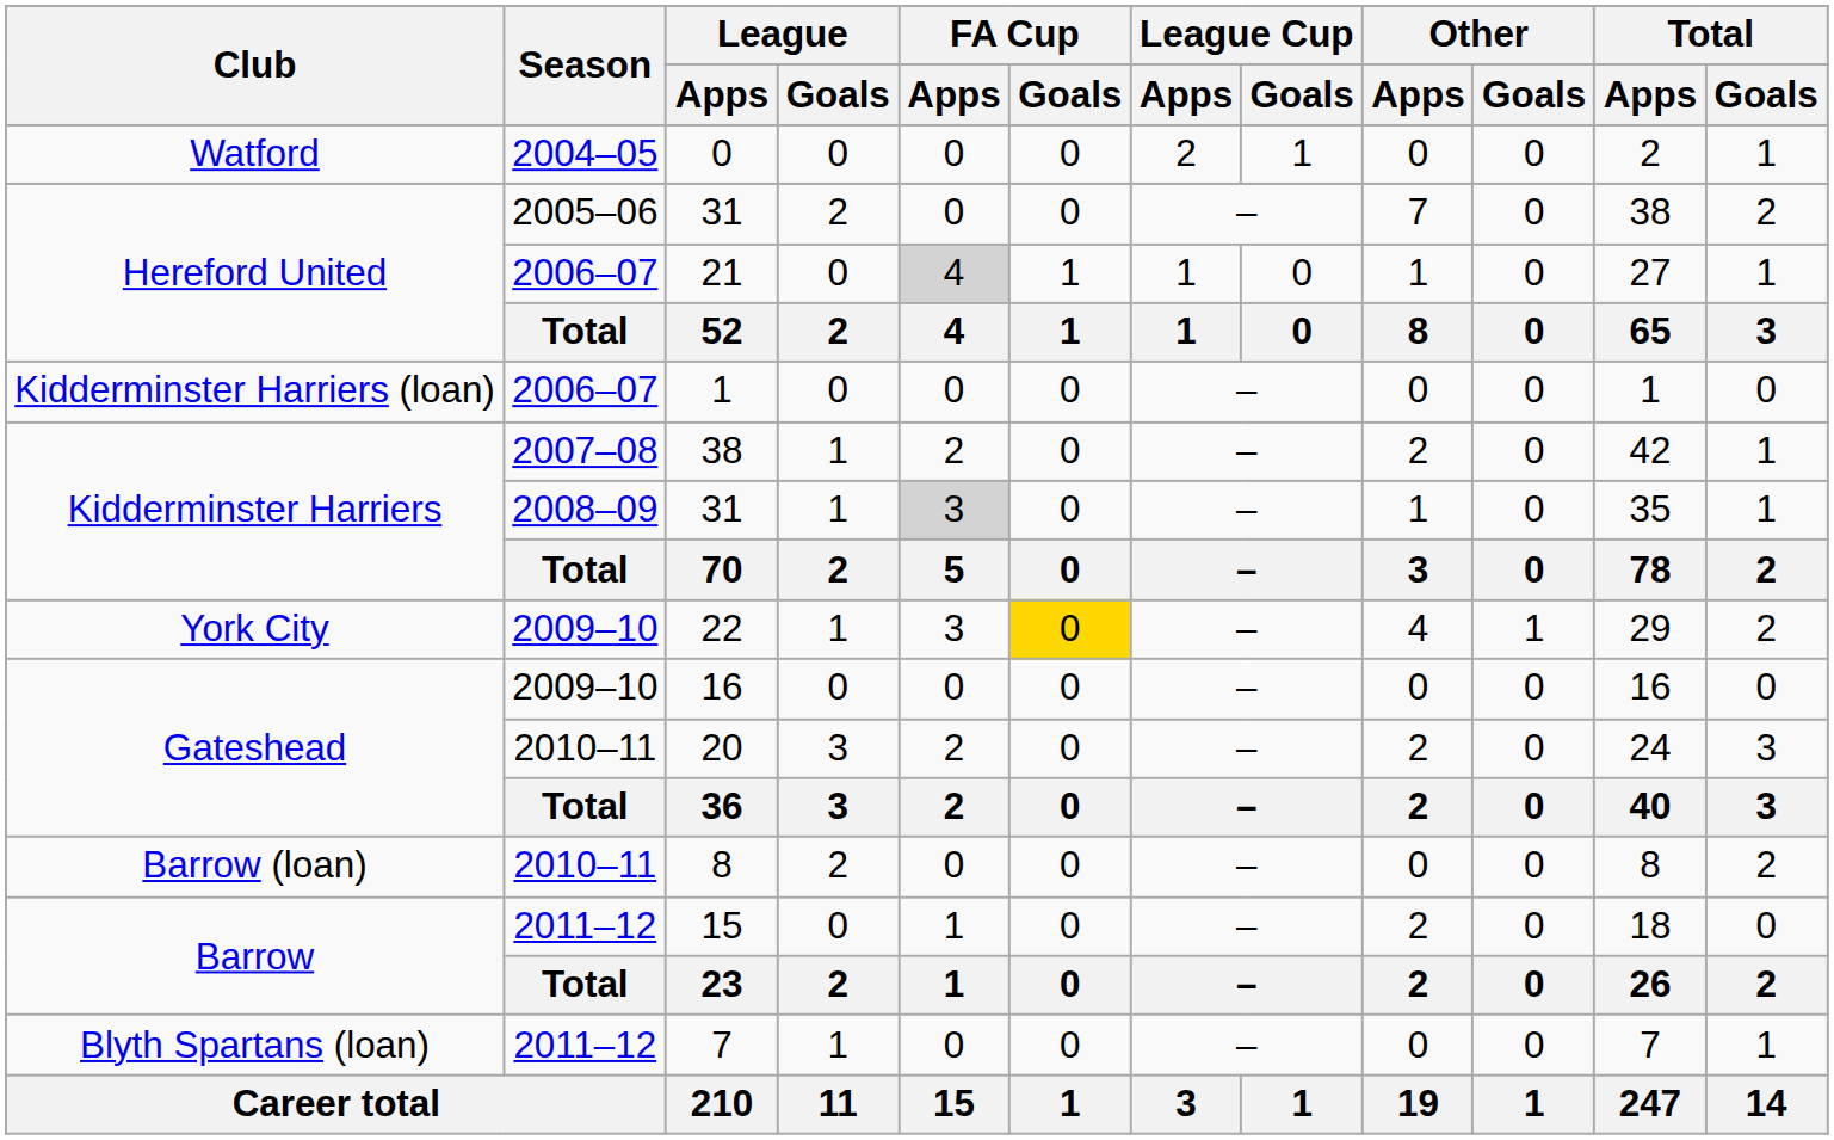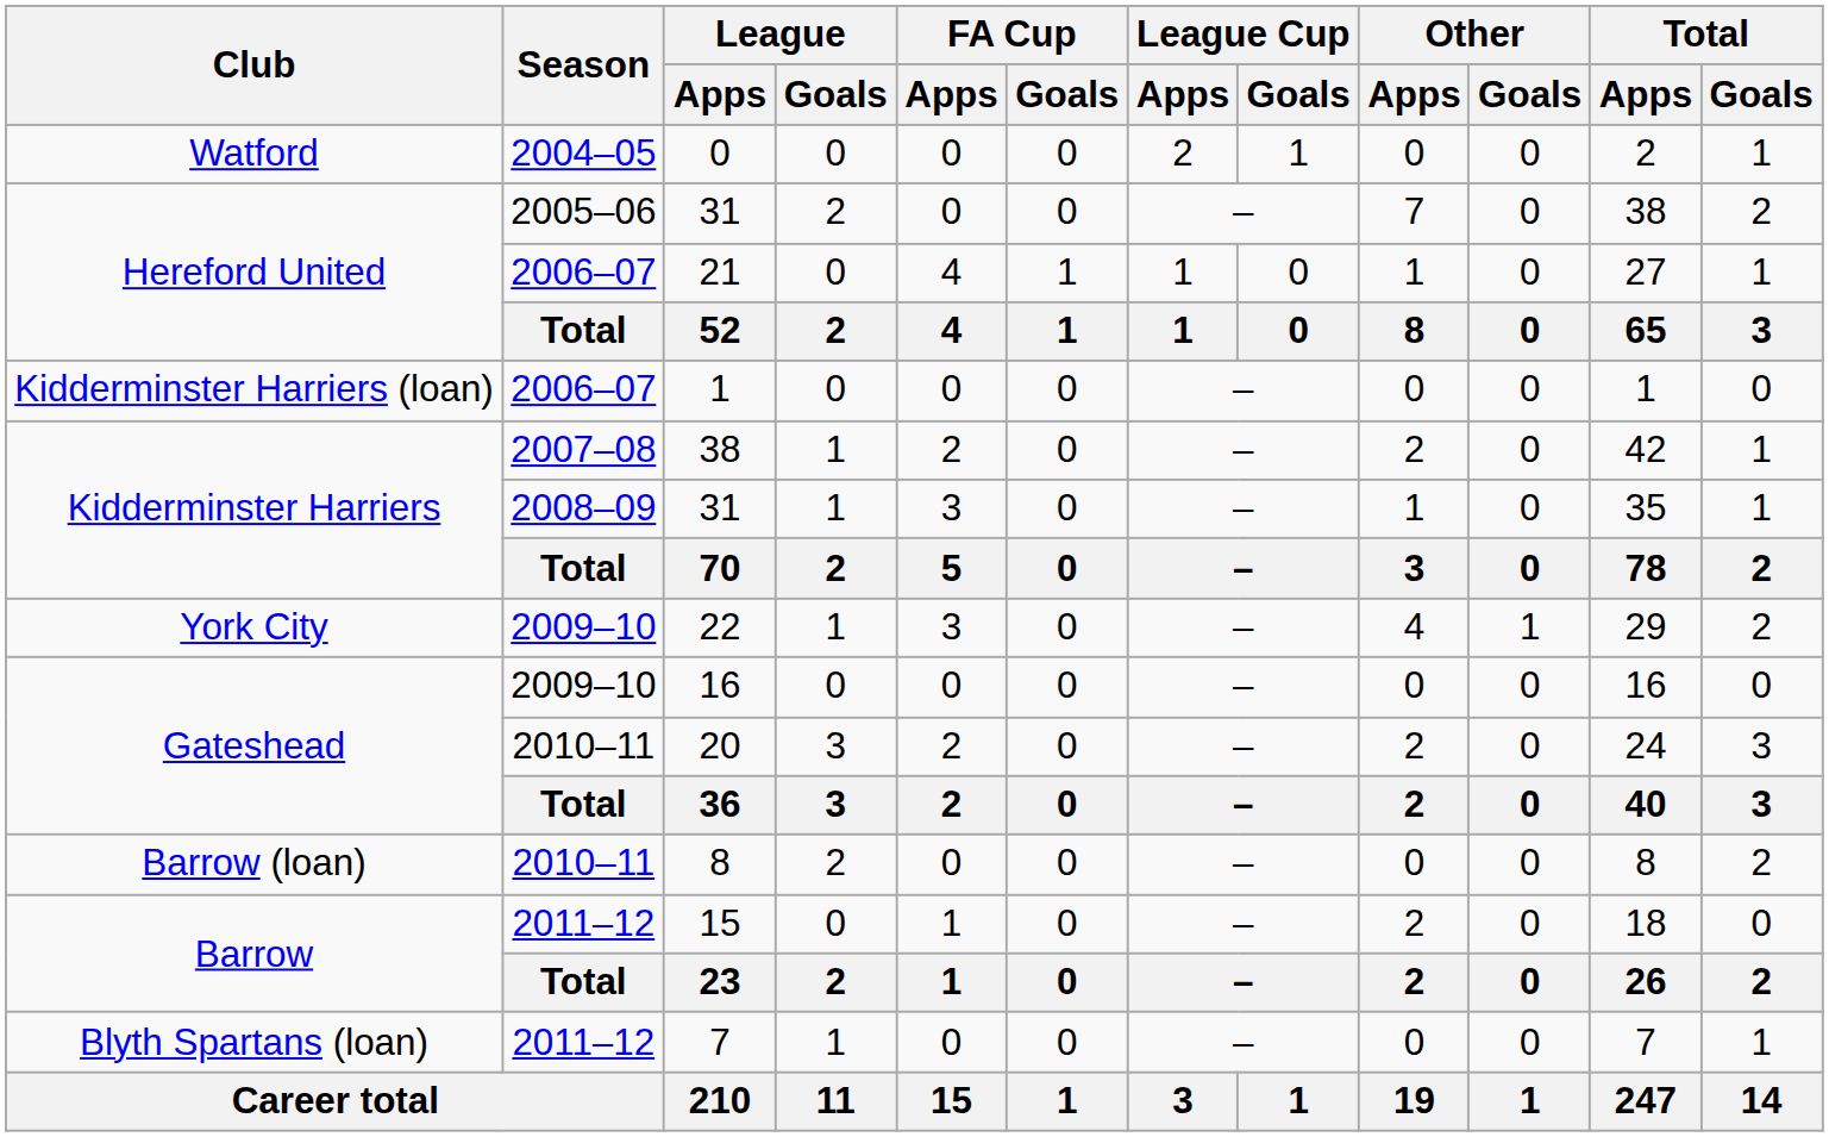21 | FA Cup / Apps: lightgrey background -> no background
Kidderminster Harriers / 31 | FA Cup / Apps: lightgrey background -> no background
22 | FA Cup / Goals: gold background -> no background
